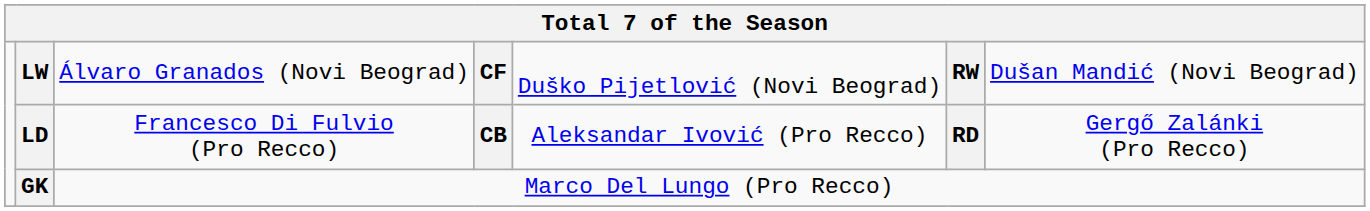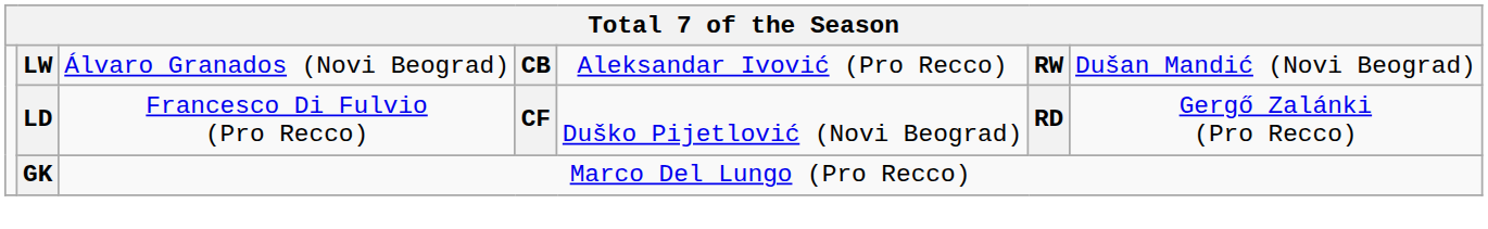LW | column 4: CF -> CB
LW | column 5: Duško Pijetlović (Novi Beograd) -> Aleksandar Ivović (Pro Recco)
LD | column 4: CB -> CF
LD | column 5: Aleksandar Ivović (Pro Recco) -> Duško Pijetlović (Novi Beograd)
